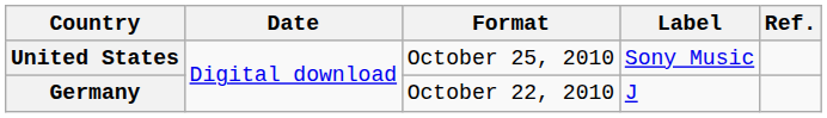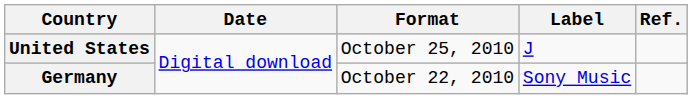United States | Label: Sony Music -> J
Germany | Label: J -> Sony Music
